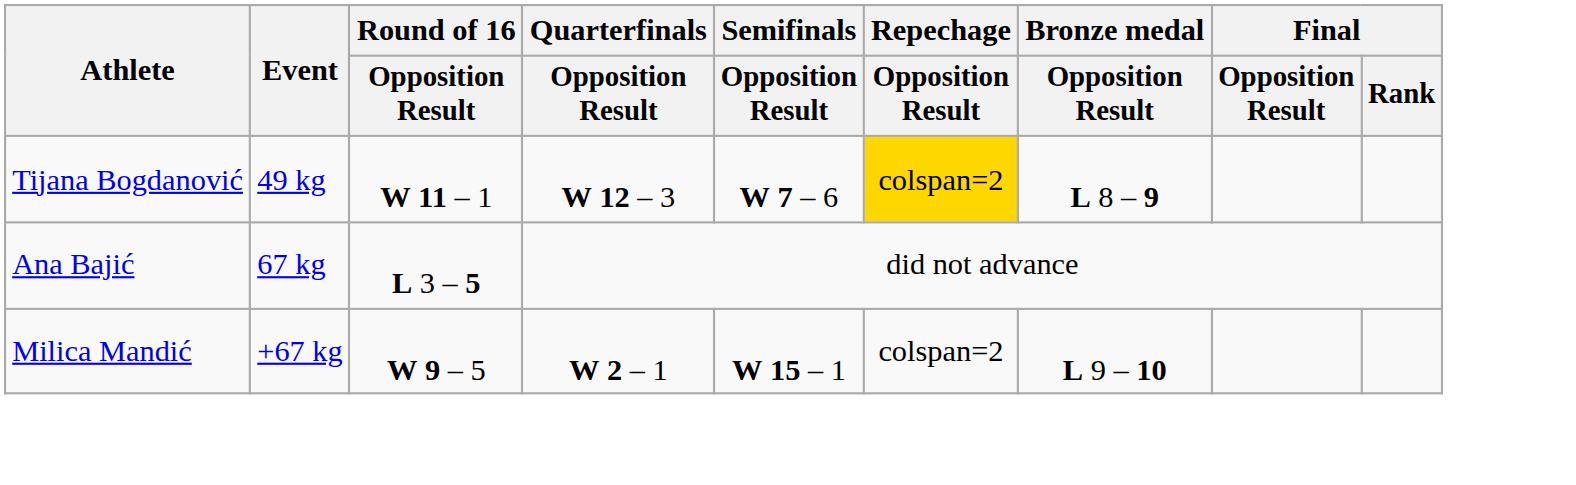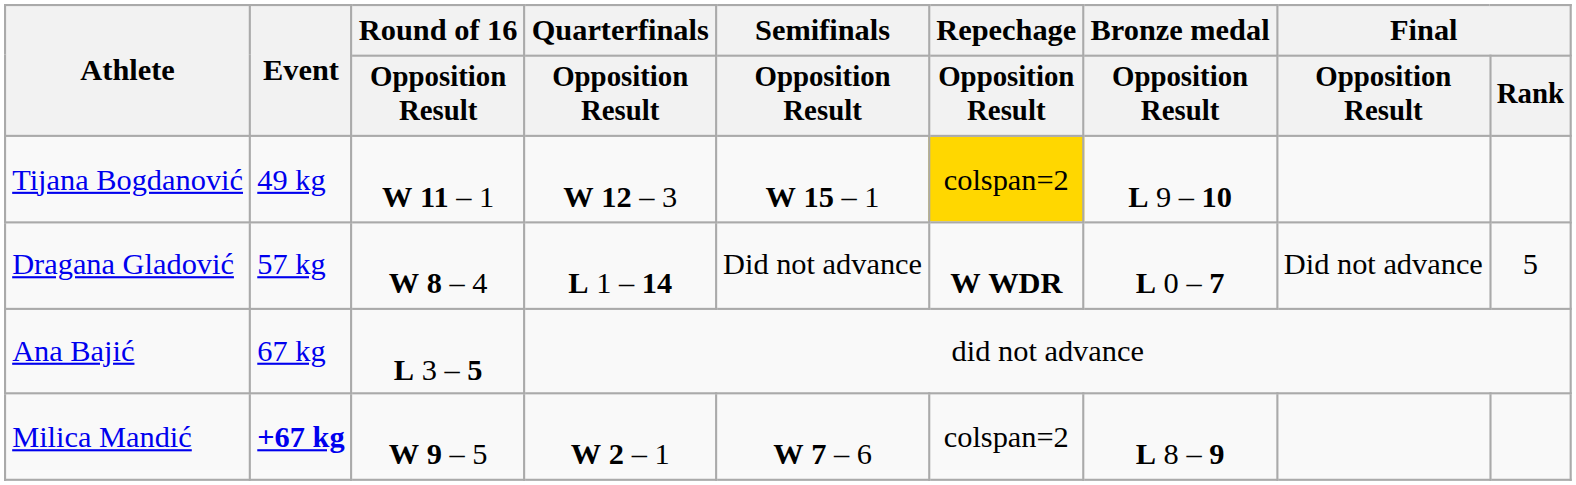Tijana Bogdanović | Semifinals / Opposition Result: W 7 – 6 -> W 15 – 1
Tijana Bogdanović | Bronze medal / Opposition Result: L 8 – 9 -> L 9 – 10
+ row: Dragana Gladović | 57 kg | W 8 – 4 | L 1 – 14 | Did not advance | W WDR | L 0 – 7 | Did not advance | 5
Milica Mandić | Event: normal -> bold
Milica Mandić | Semifinals / Opposition Result: W 15 – 1 -> W 7 – 6
Milica Mandić | Bronze medal / Opposition Result: L 9 – 10 -> L 8 – 9
